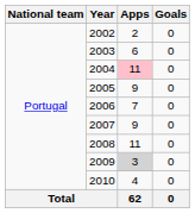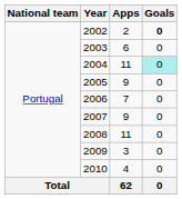2002 | Goals: normal -> bold
2004 | Apps: pink background -> no background
2004 | Goals: no background -> paleturquoise background
2009 | Apps: lightgrey background -> no background
